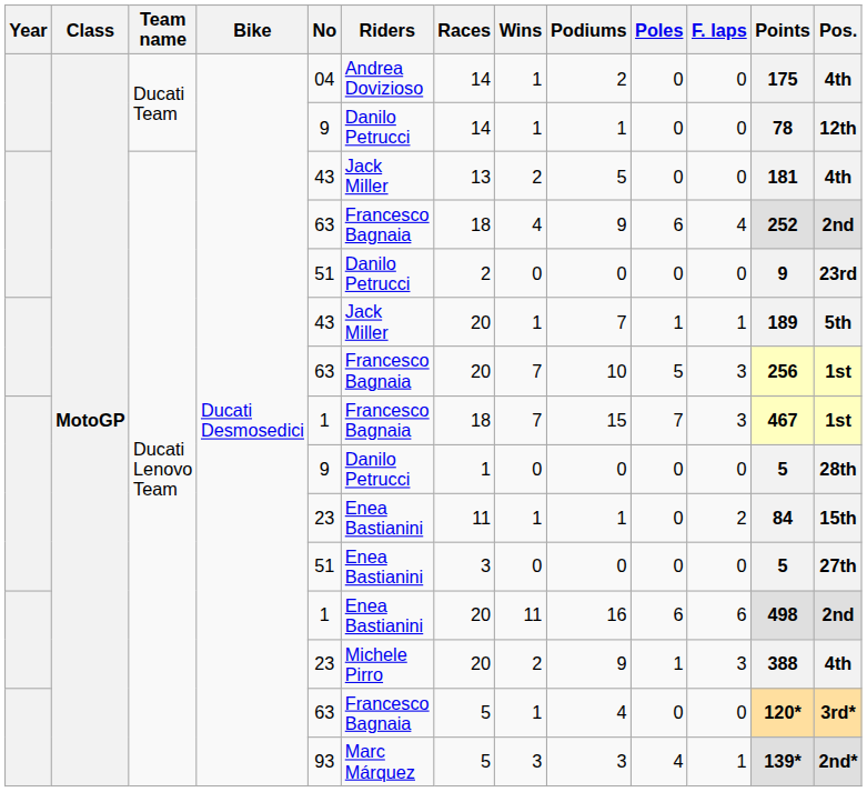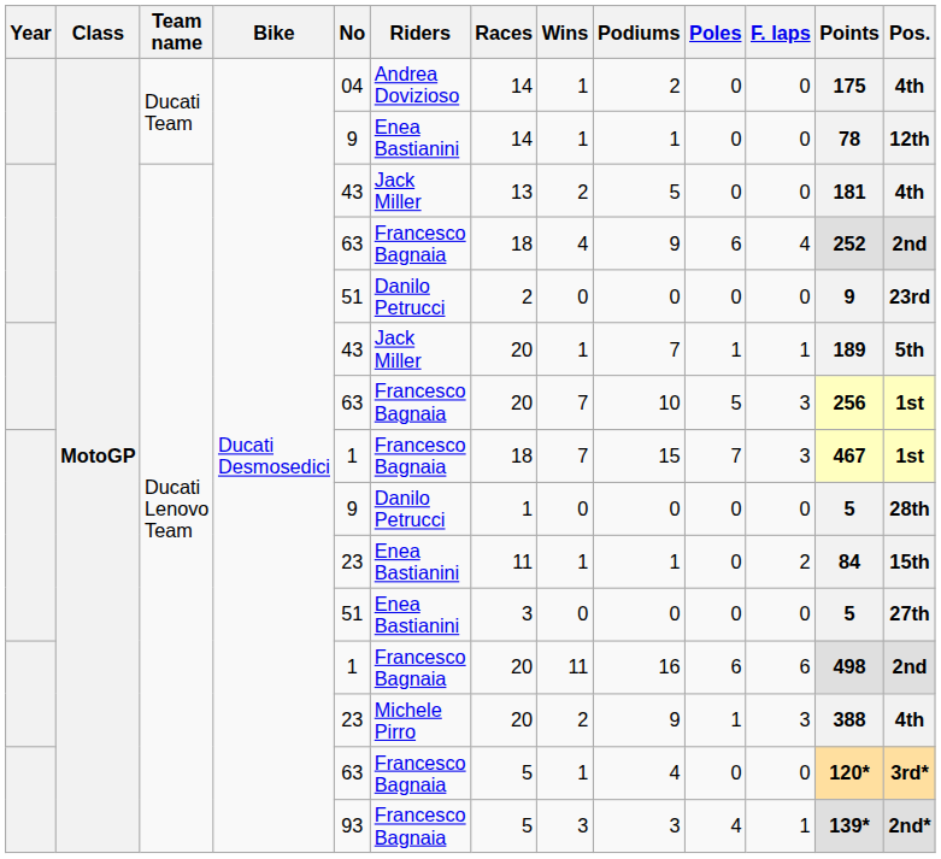row 3 | Riders: Danilo Petrucci -> Enea Bastianini
row 13 | Riders: Enea Bastianini -> Francesco Bagnaia
row 16 | Riders: Marc Márquez -> Francesco Bagnaia
